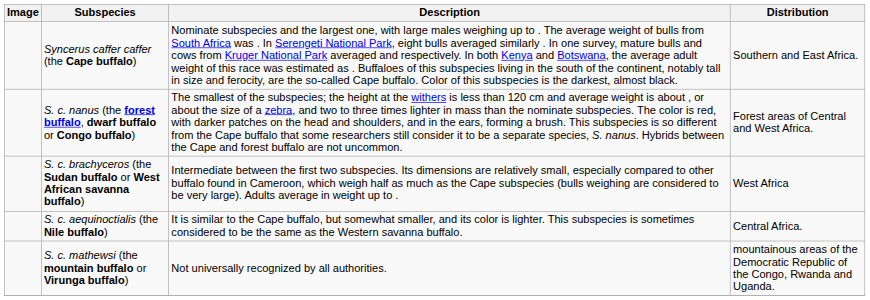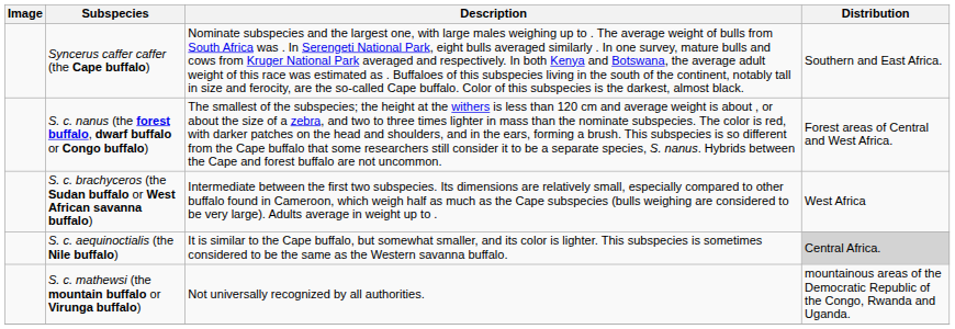S. c. aequinoctialis (the Nile buffalo) | Distribution: no background -> lightgrey background
